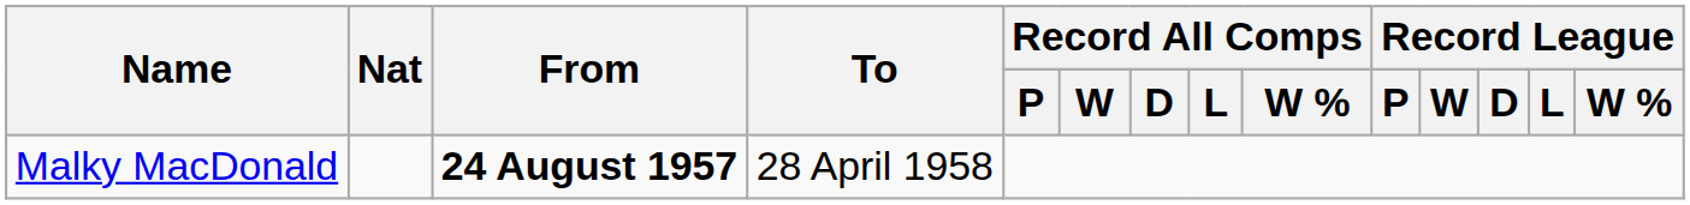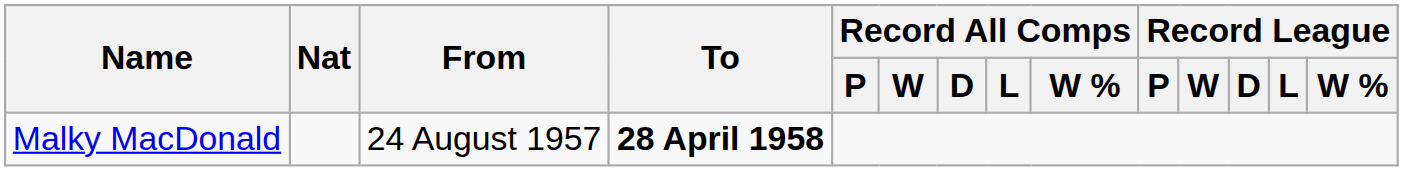Malky MacDonald | From: bold -> normal
Malky MacDonald | To: normal -> bold
